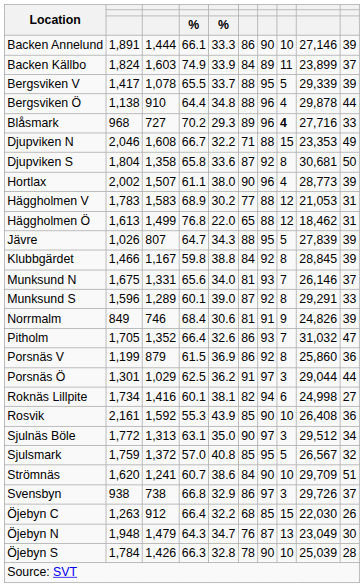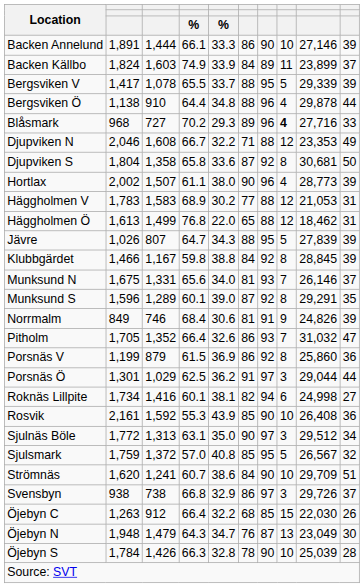Djupviken N | column 8: 15 -> 12
Munksund S | column 10: 33 -> 35
